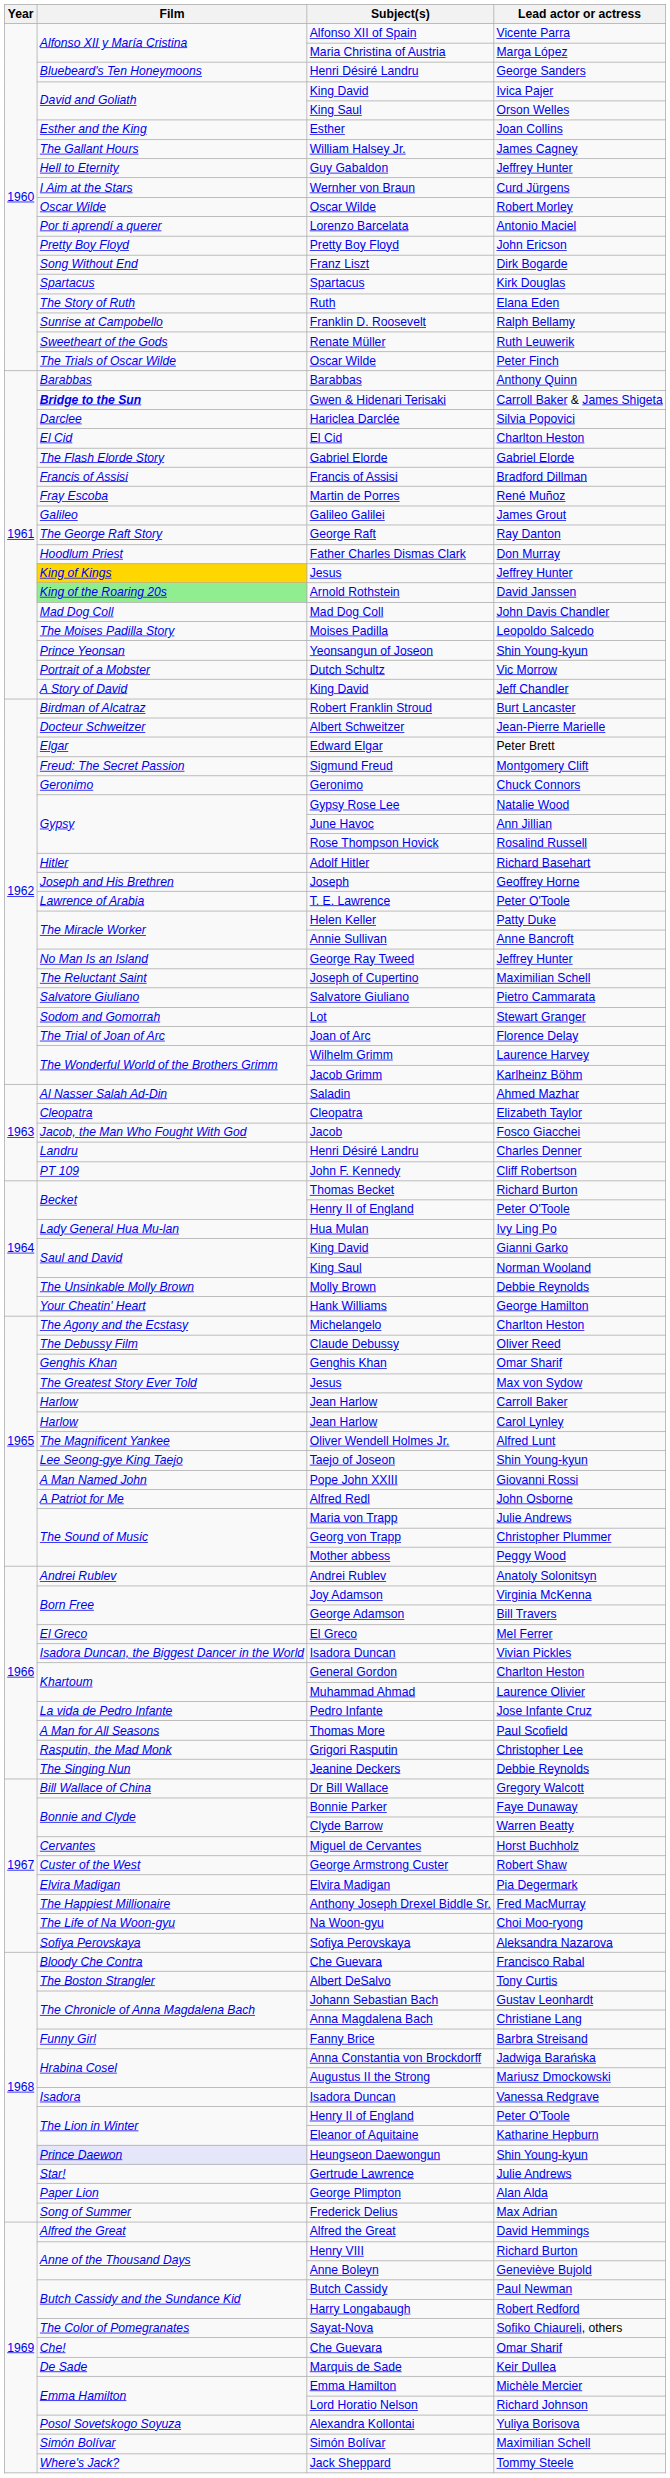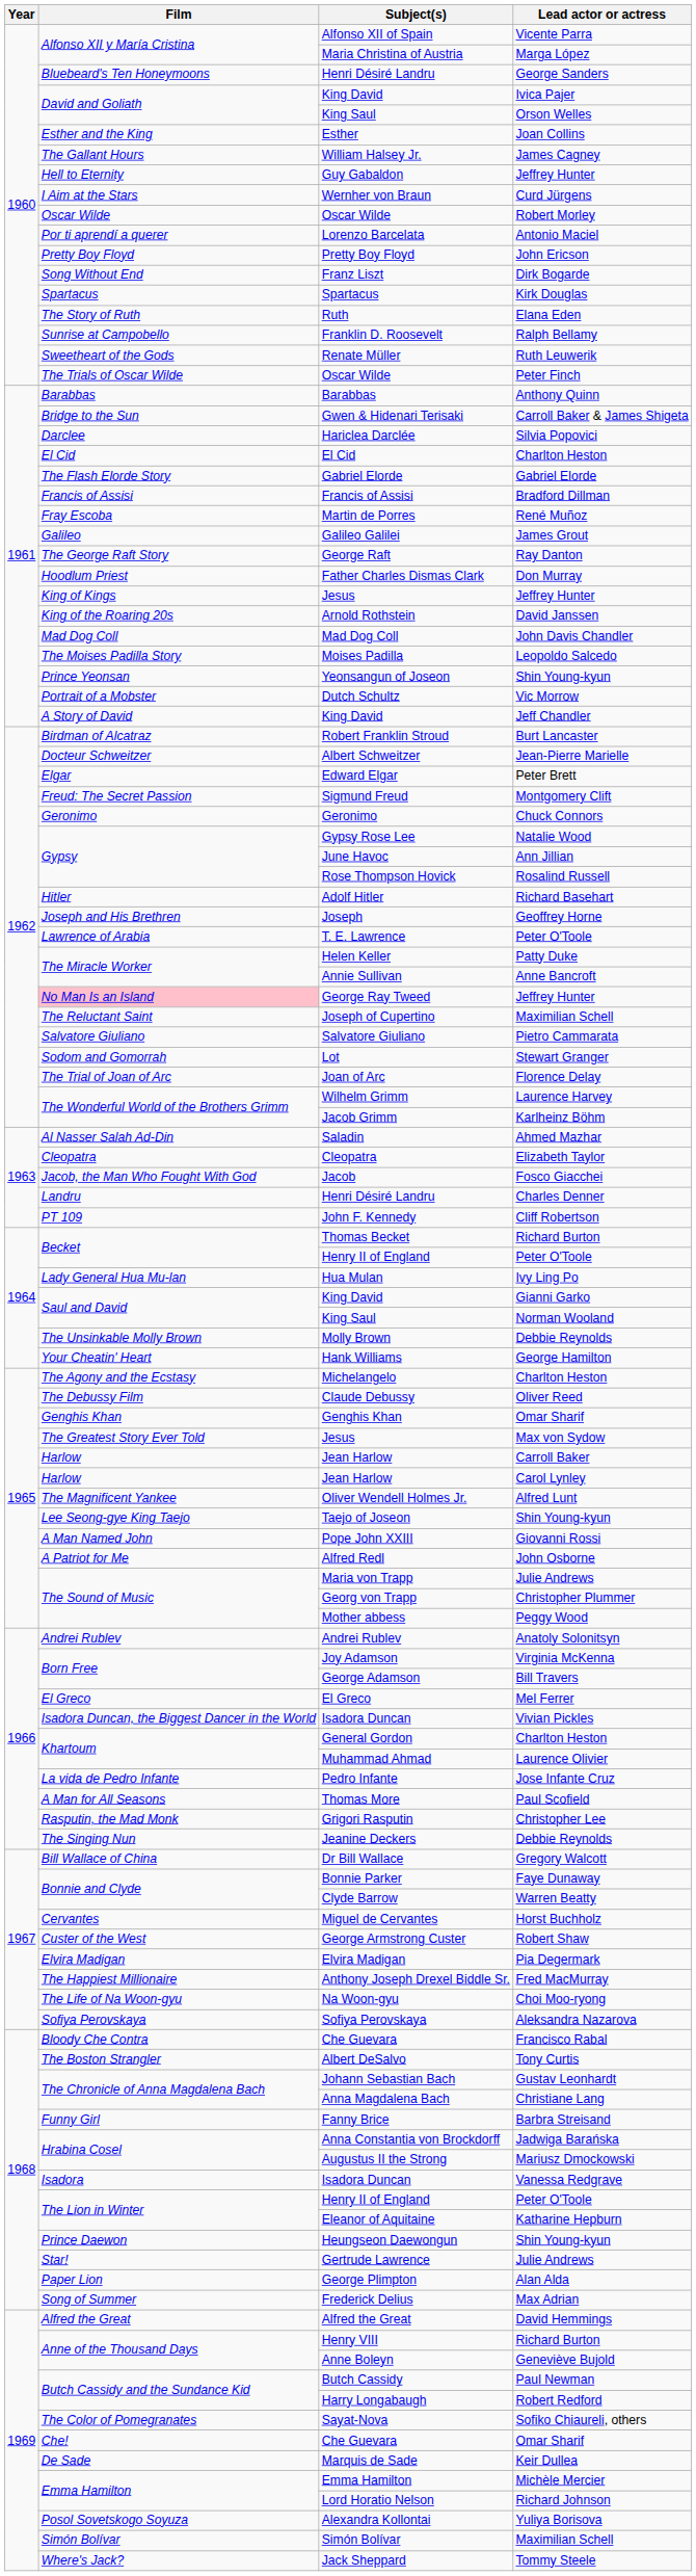Gwen & Hidenari Terisaki | Film: bold -> normal
Jesus / Jeffrey Hunter | Film: gold background -> no background
Arnold Rothstein | Film: lightgreen background -> no background
George Ray Tweed | Film: no background -> pink background
Heungseon Daewongun | Film: lavender background -> no background
